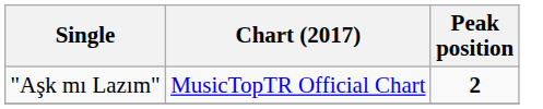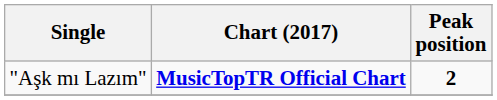"Aşk mı Lazım" | Chart (2017): normal -> bold
